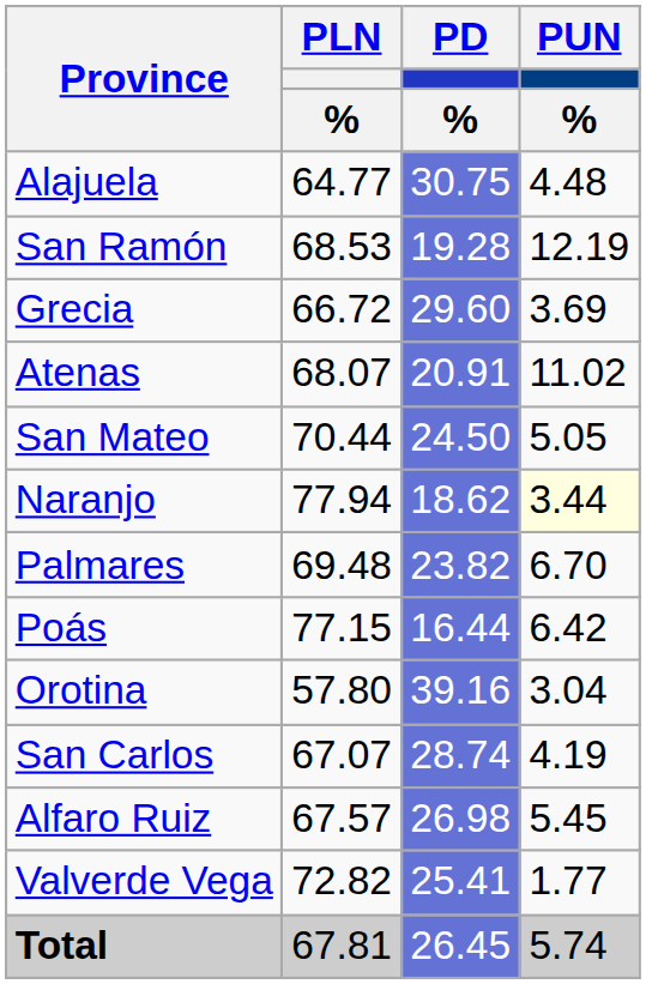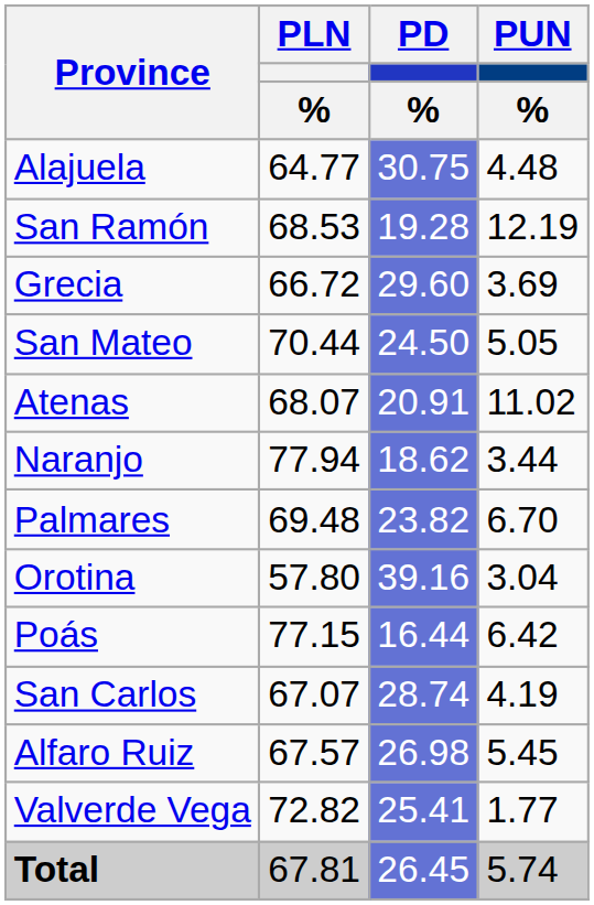rows swapped: San Mateo <-> Atenas
Naranjo | PUN / %: lightyellow background -> no background
rows swapped: Poás <-> Orotina
